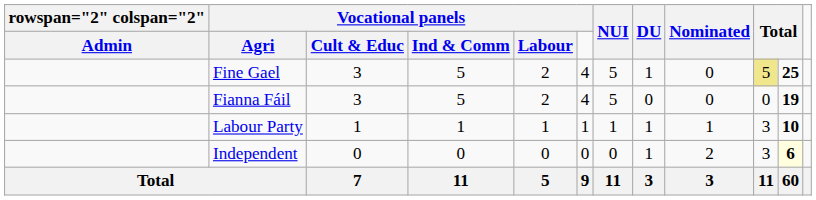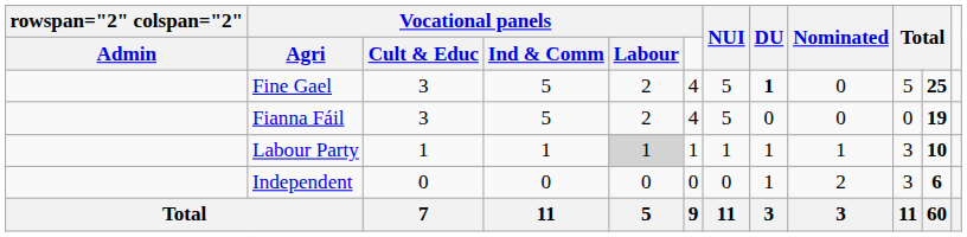Fine Gael | DU: normal -> bold
Fine Gael | column 10: khaki background -> no background
Labour Party | Vocational panels / Labour: no background -> lightgrey background
Independent | column 11: lightyellow background -> no background
